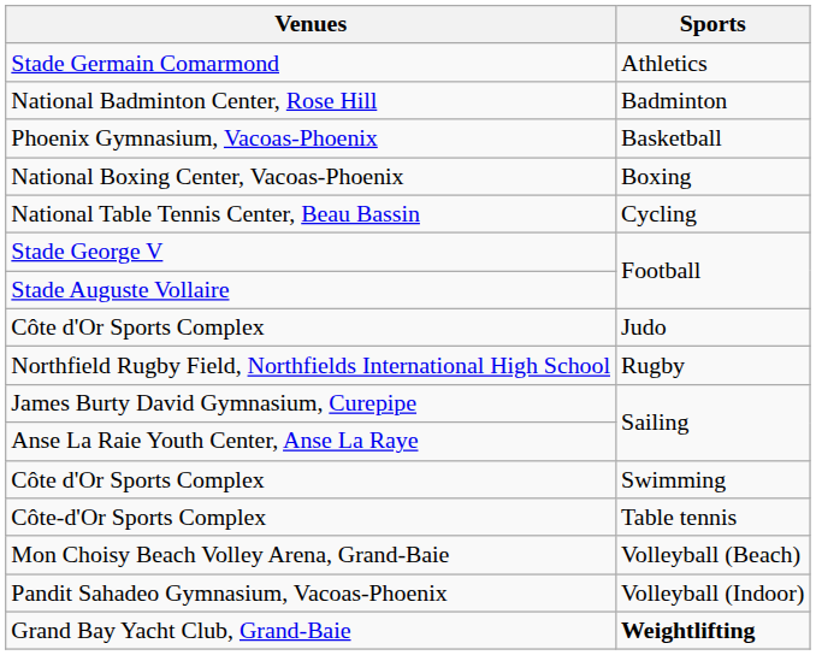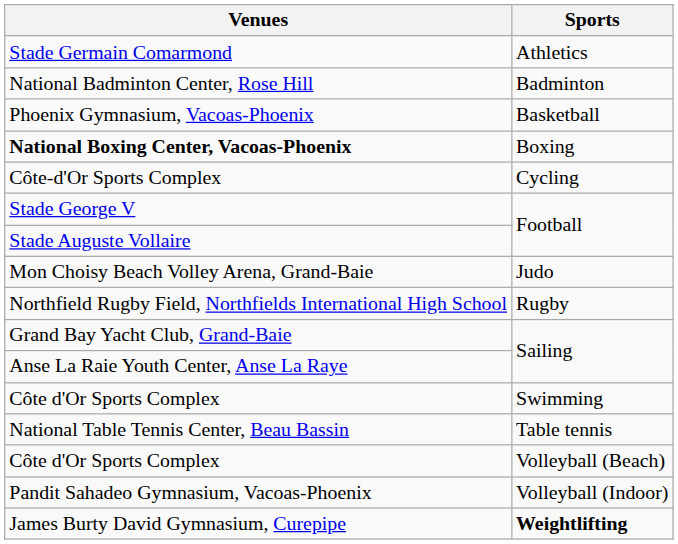row 5 | Venues: normal -> bold
row 6 | Venues: National Table Tennis Center, Beau Bassin -> Côte-d'Or Sports Complex
row 9 | Venues: Côte d'Or Sports Complex -> Mon Choisy Beach Volley Arena, Grand-Baie
row 11 | Venues: James Burty David Gymnasium, Curepipe -> Grand Bay Yacht Club, Grand-Baie
row 14 | Venues: Côte-d'Or Sports Complex -> National Table Tennis Center, Beau Bassin
row 15 | Venues: Mon Choisy Beach Volley Arena, Grand-Baie -> Côte d'Or Sports Complex
row 17 | Venues: Grand Bay Yacht Club, Grand-Baie -> James Burty David Gymnasium, Curepipe
